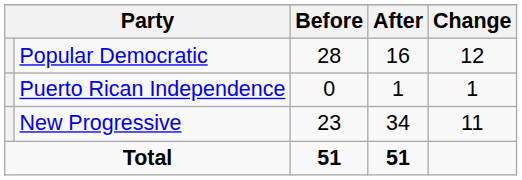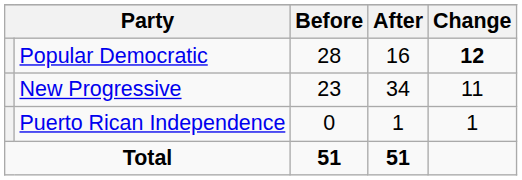Popular Democratic | Change: normal -> bold
rows swapped: New Progressive <-> Puerto Rican Independence
